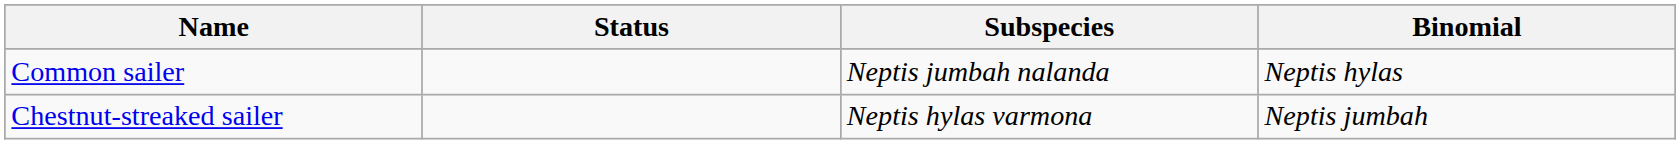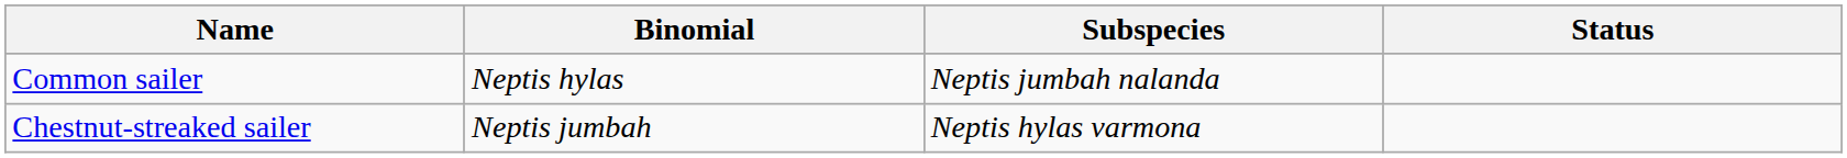columns swapped: Binomial <-> Status
